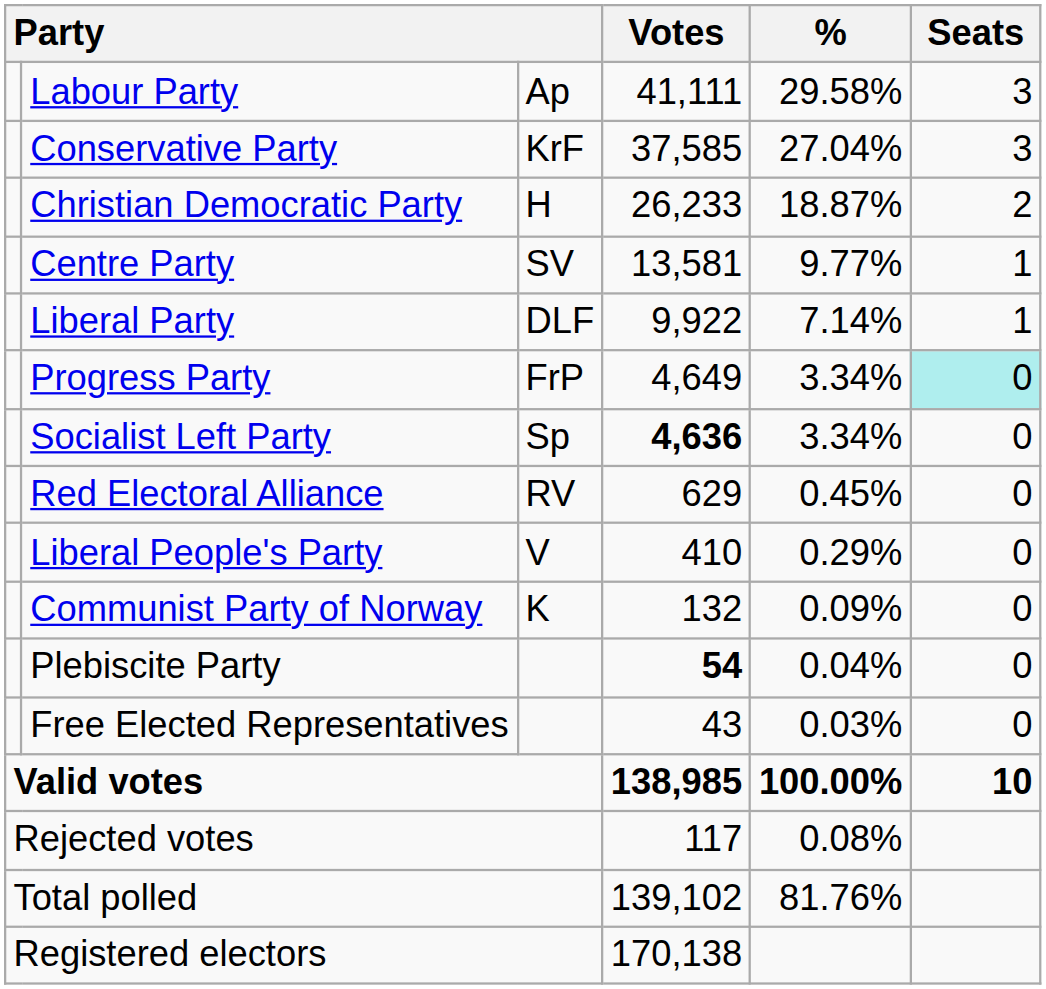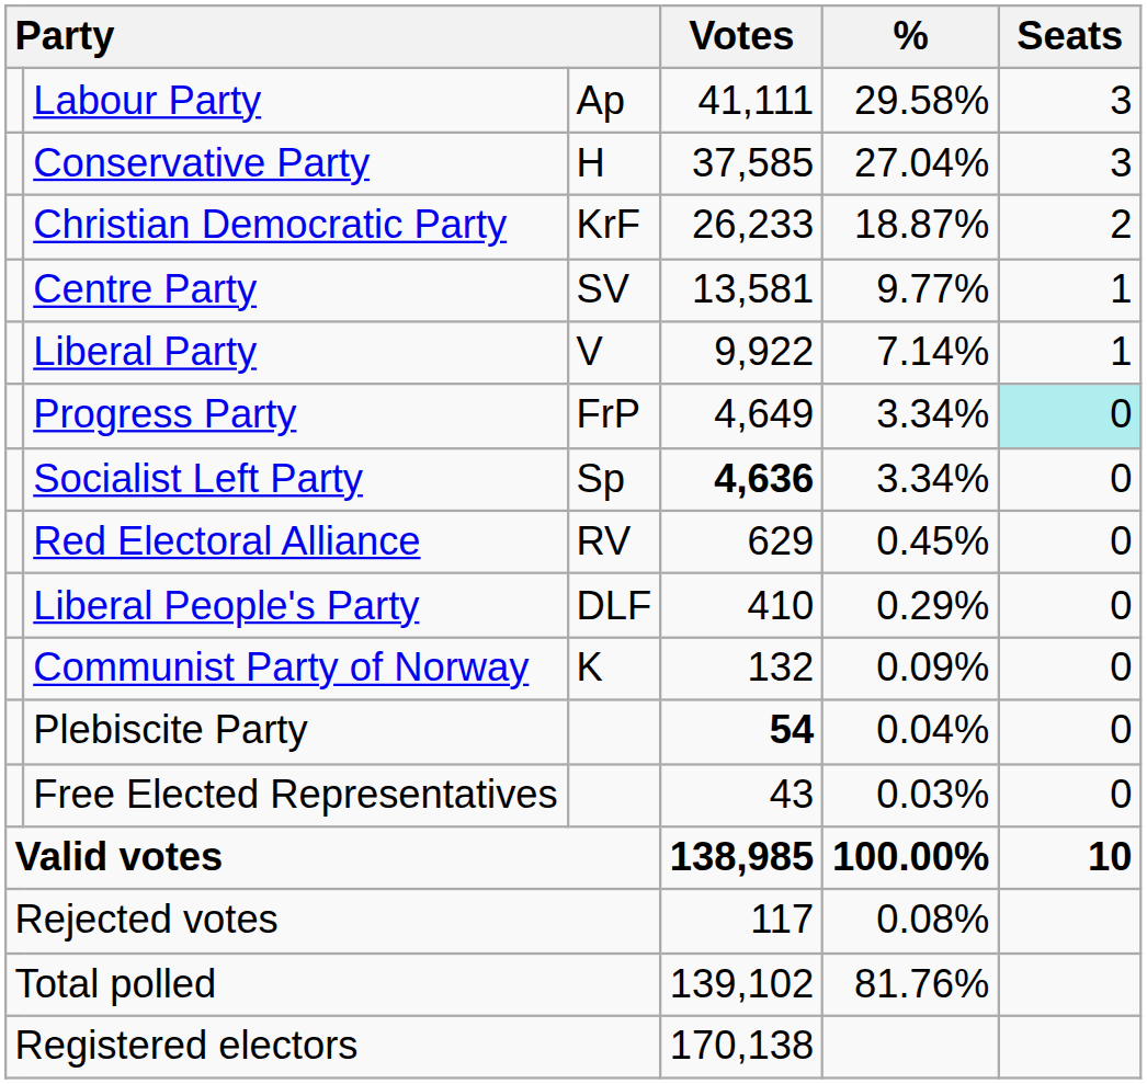Conservative Party | column 3: KrF -> H
Christian Democratic Party | column 3: H -> KrF
Liberal Party | column 3: DLF -> V
Liberal People's Party | column 3: V -> DLF
